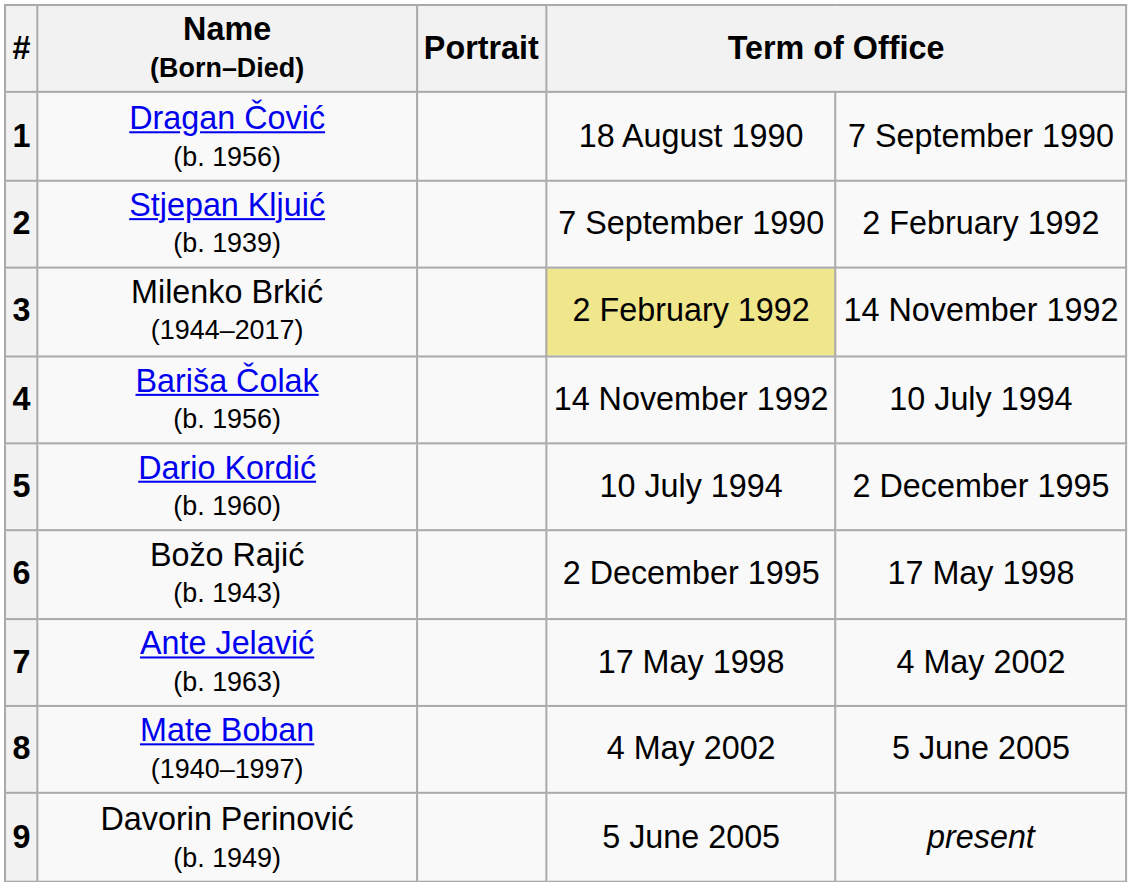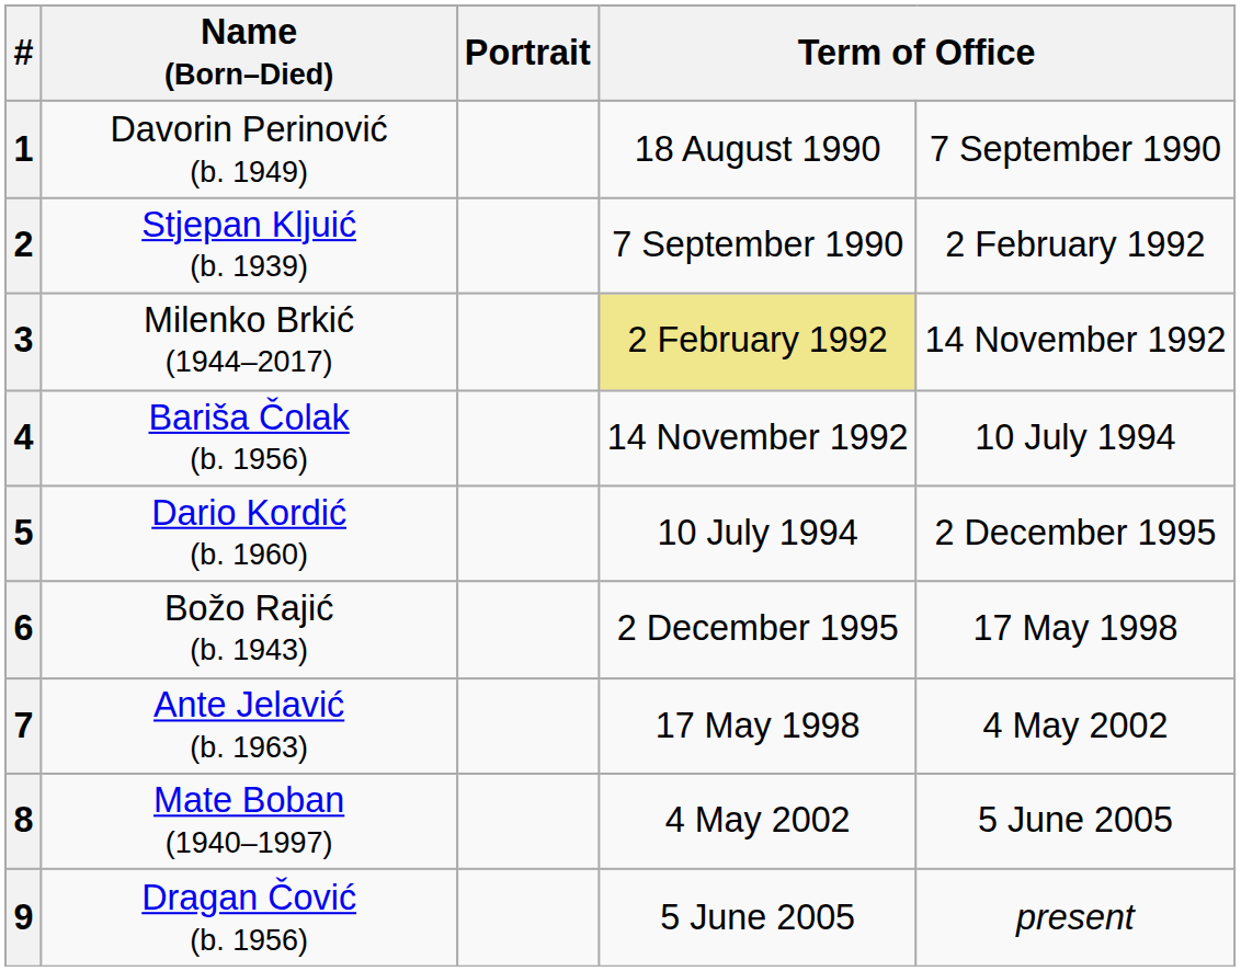1 | Name (Born–Died): Dragan Čović (b. 1956) -> Davorin Perinović (b. 1949)
9 | Name (Born–Died): Davorin Perinović (b. 1949) -> Dragan Čović (b. 1956)
